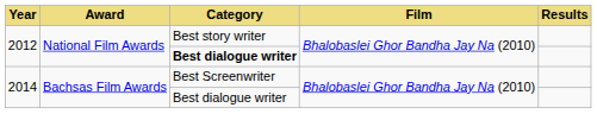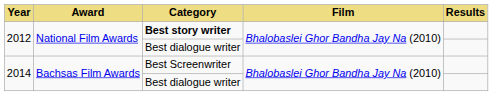Best story writer | Category: normal -> bold
2012 / Best dialogue writer | Category: bold -> normal
